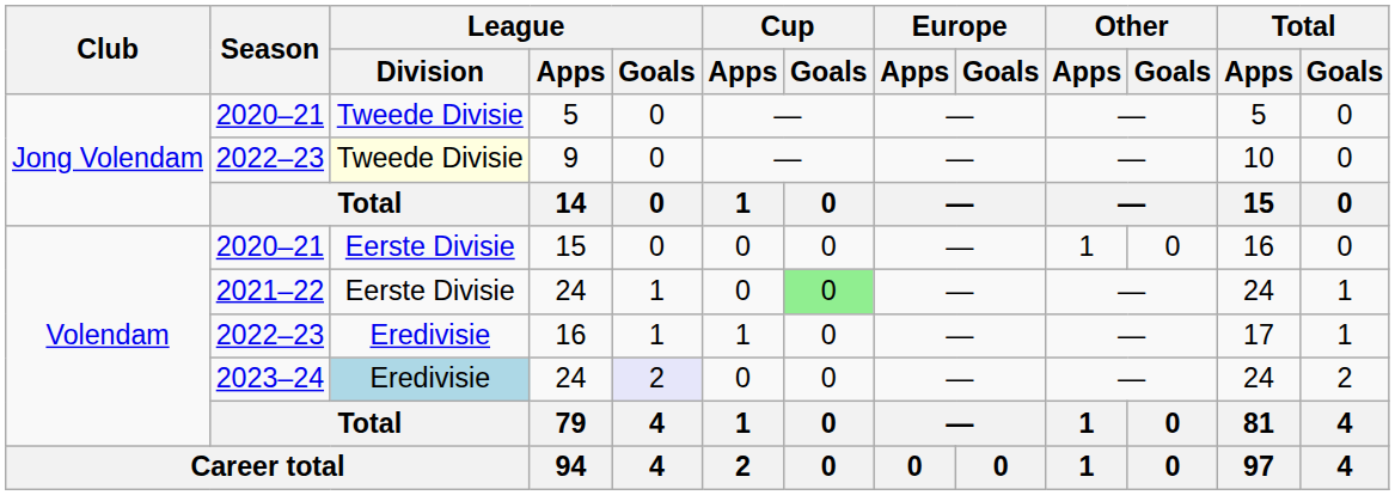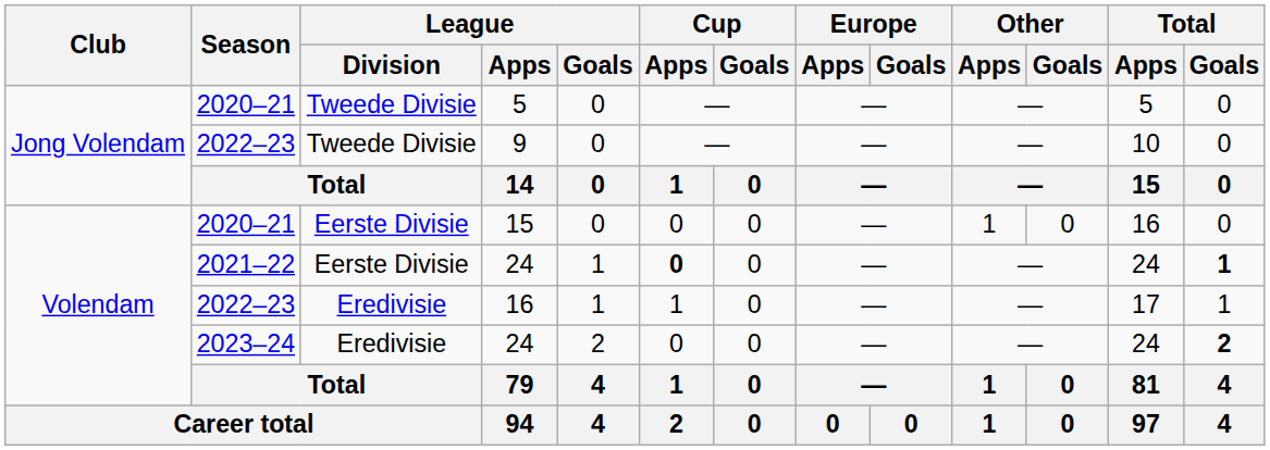9 | League / Division: lightyellow background -> no background
2021–22 / 24 | Cup / Apps: normal -> bold
2021–22 / 24 | Cup / Goals: lightgreen background -> no background
2021–22 / 24 | Total / Goals: normal -> bold
2023–24 / 24 | League / Division: lightblue background -> no background
2023–24 / 24 | League / Goals: lavender background -> no background
2023–24 / 24 | Total / Goals: normal -> bold
